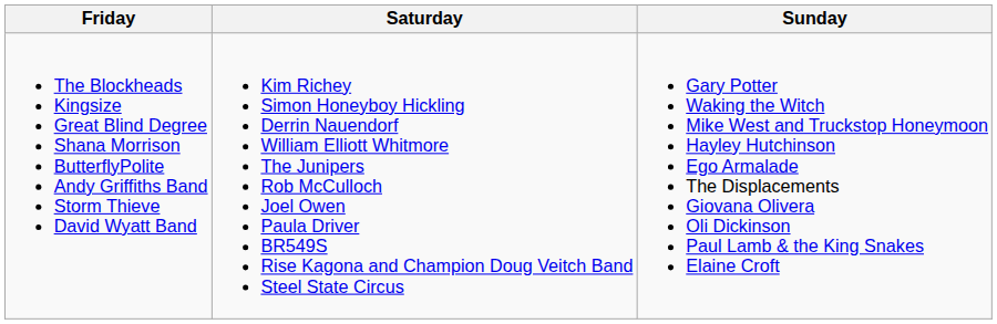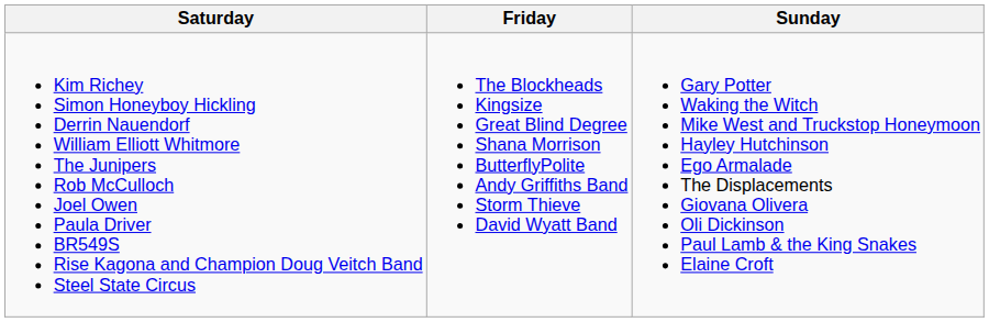columns swapped: Friday <-> Saturday
